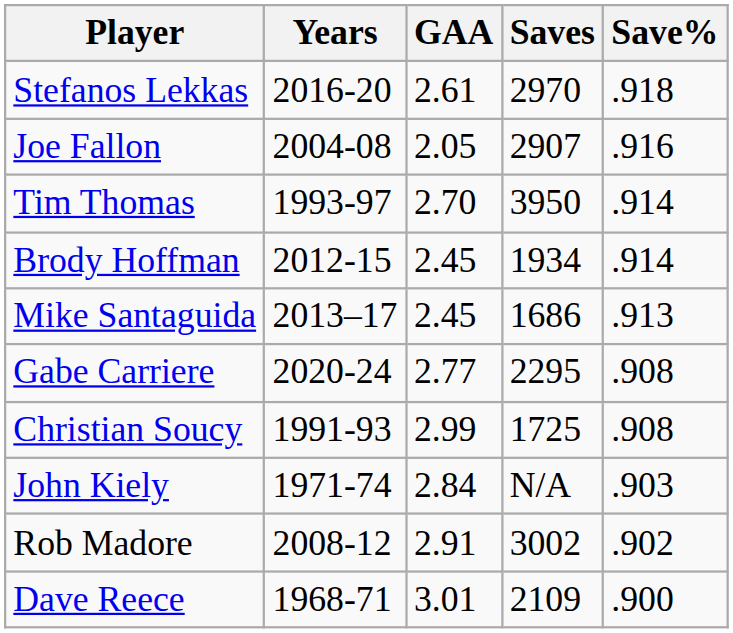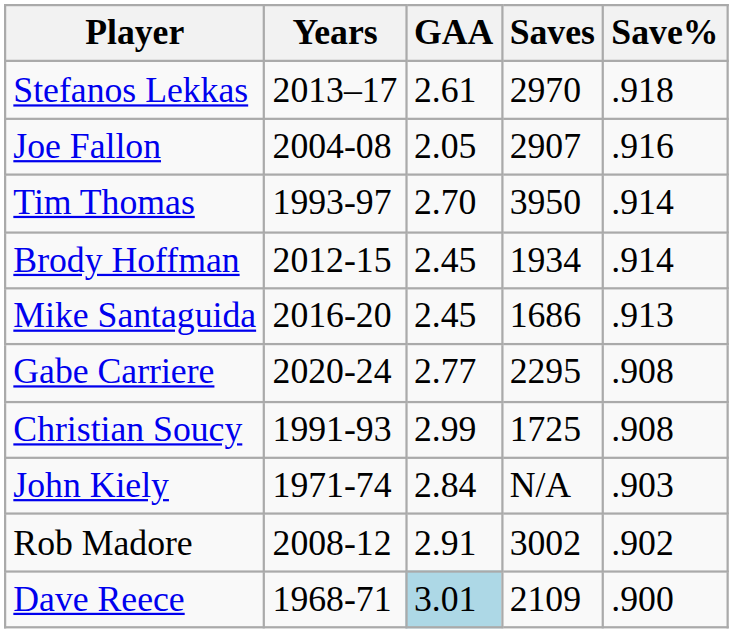Stefanos Lekkas | Years: 2016-20 -> 2013–17
Mike Santaguida | Years: 2013–17 -> 2016-20
Dave Reece | GAA: no background -> lightblue background
